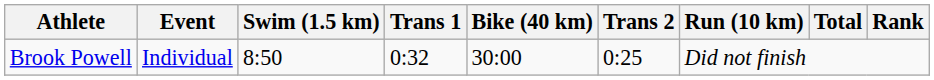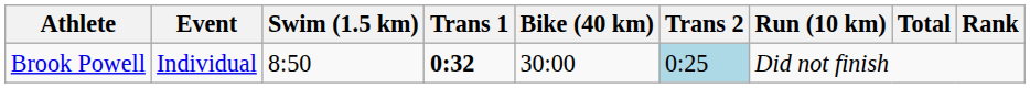Brook Powell | Trans 1: normal -> bold
Brook Powell | Trans 2: no background -> lightblue background
